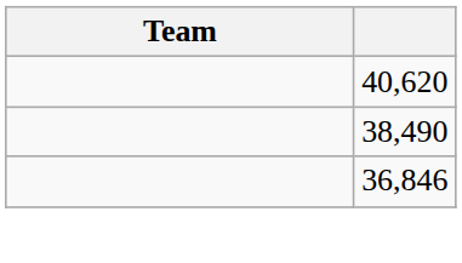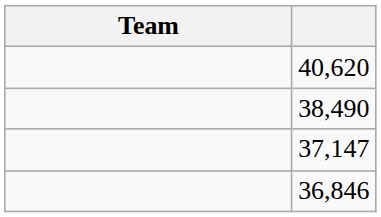+ row: 37,147
